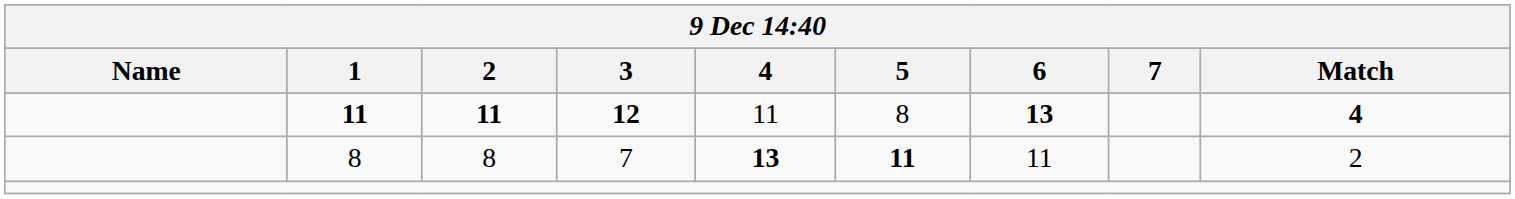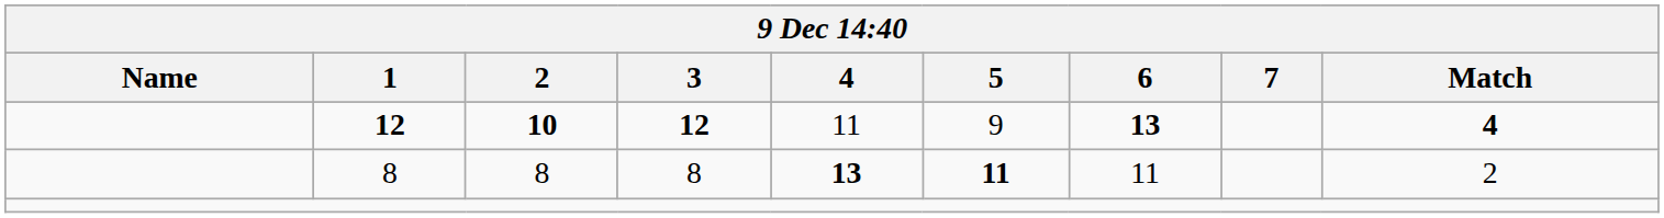row 3 | 1: 11 -> 12
row 3 | 2: 11 -> 10
row 3 | 5: 8 -> 9
row 4 | 3: 7 -> 8
